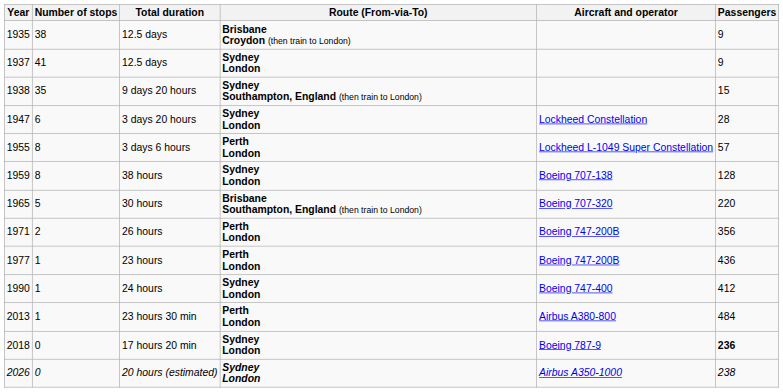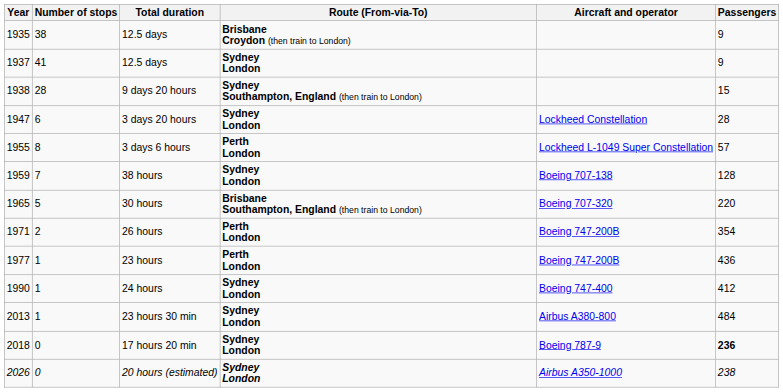9 days 20 hours | Number of stops: 35 -> 28
38 hours | Number of stops: 8 -> 7
26 hours | Passengers: 356 -> 354
23 hours 30 min | Route (From-via-To): Perth London -> Sydney London
